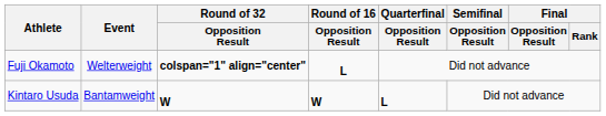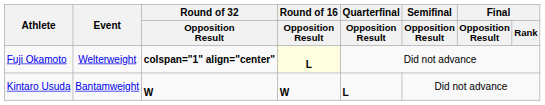Fuji Okamoto | Round of 16 / Opposition Result: no background -> lightyellow background
